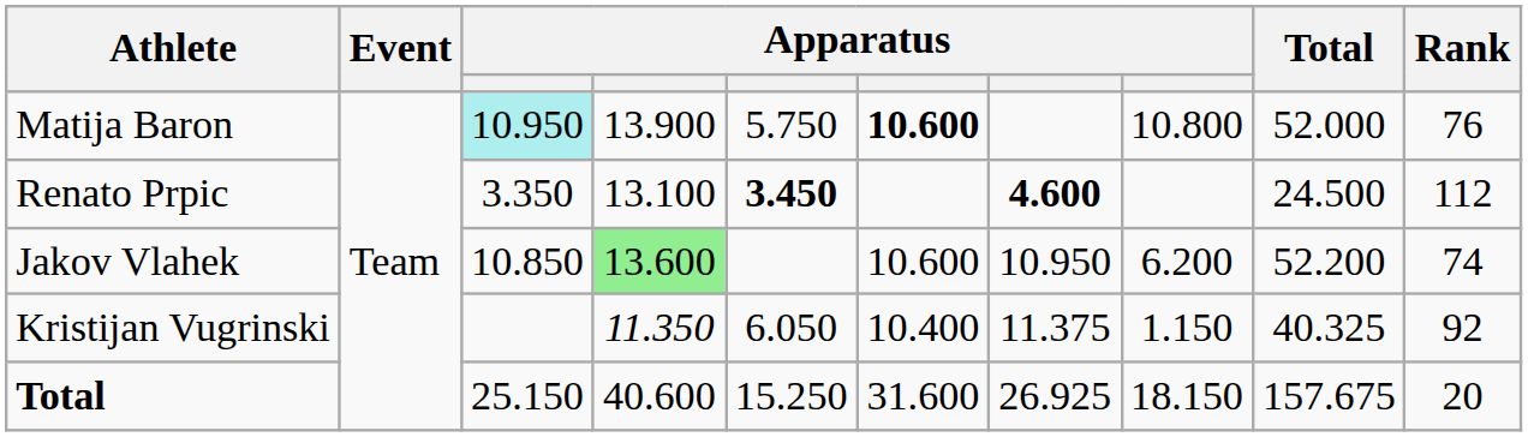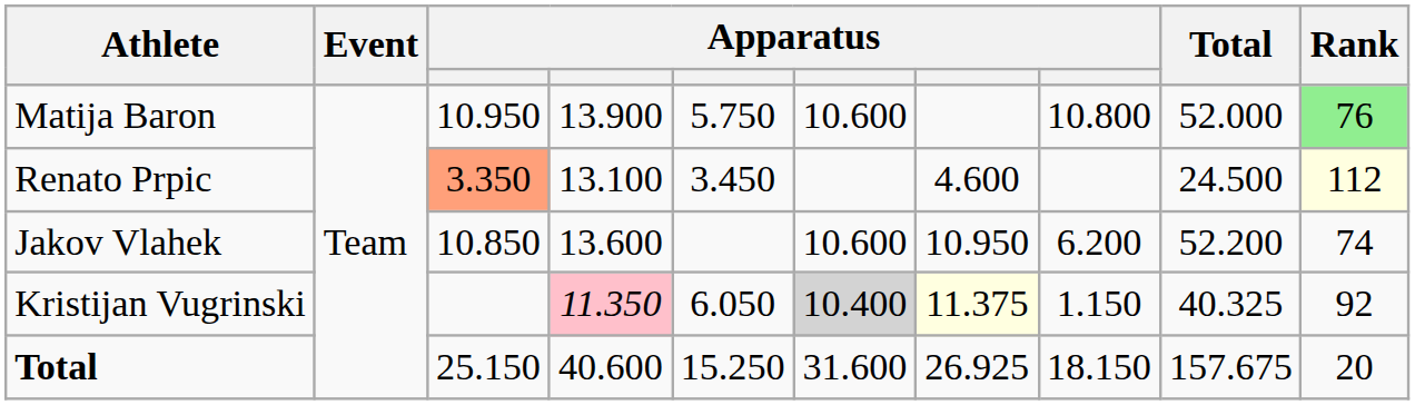Matija Baron | column 3: paleturquoise background -> no background
Matija Baron | column 6: bold -> normal
Matija Baron | Rank: no background -> lightgreen background
Renato Prpic | column 3: no background -> lightsalmon background
Renato Prpic | column 5: bold -> normal
Renato Prpic | column 7: bold -> normal
Renato Prpic | Rank: no background -> lightyellow background
Jakov Vlahek | column 4: lightgreen background -> no background
Kristijan Vugrinski | column 4: no background -> pink background
Kristijan Vugrinski | column 6: no background -> lightgrey background
Kristijan Vugrinski | column 7: no background -> lightyellow background
